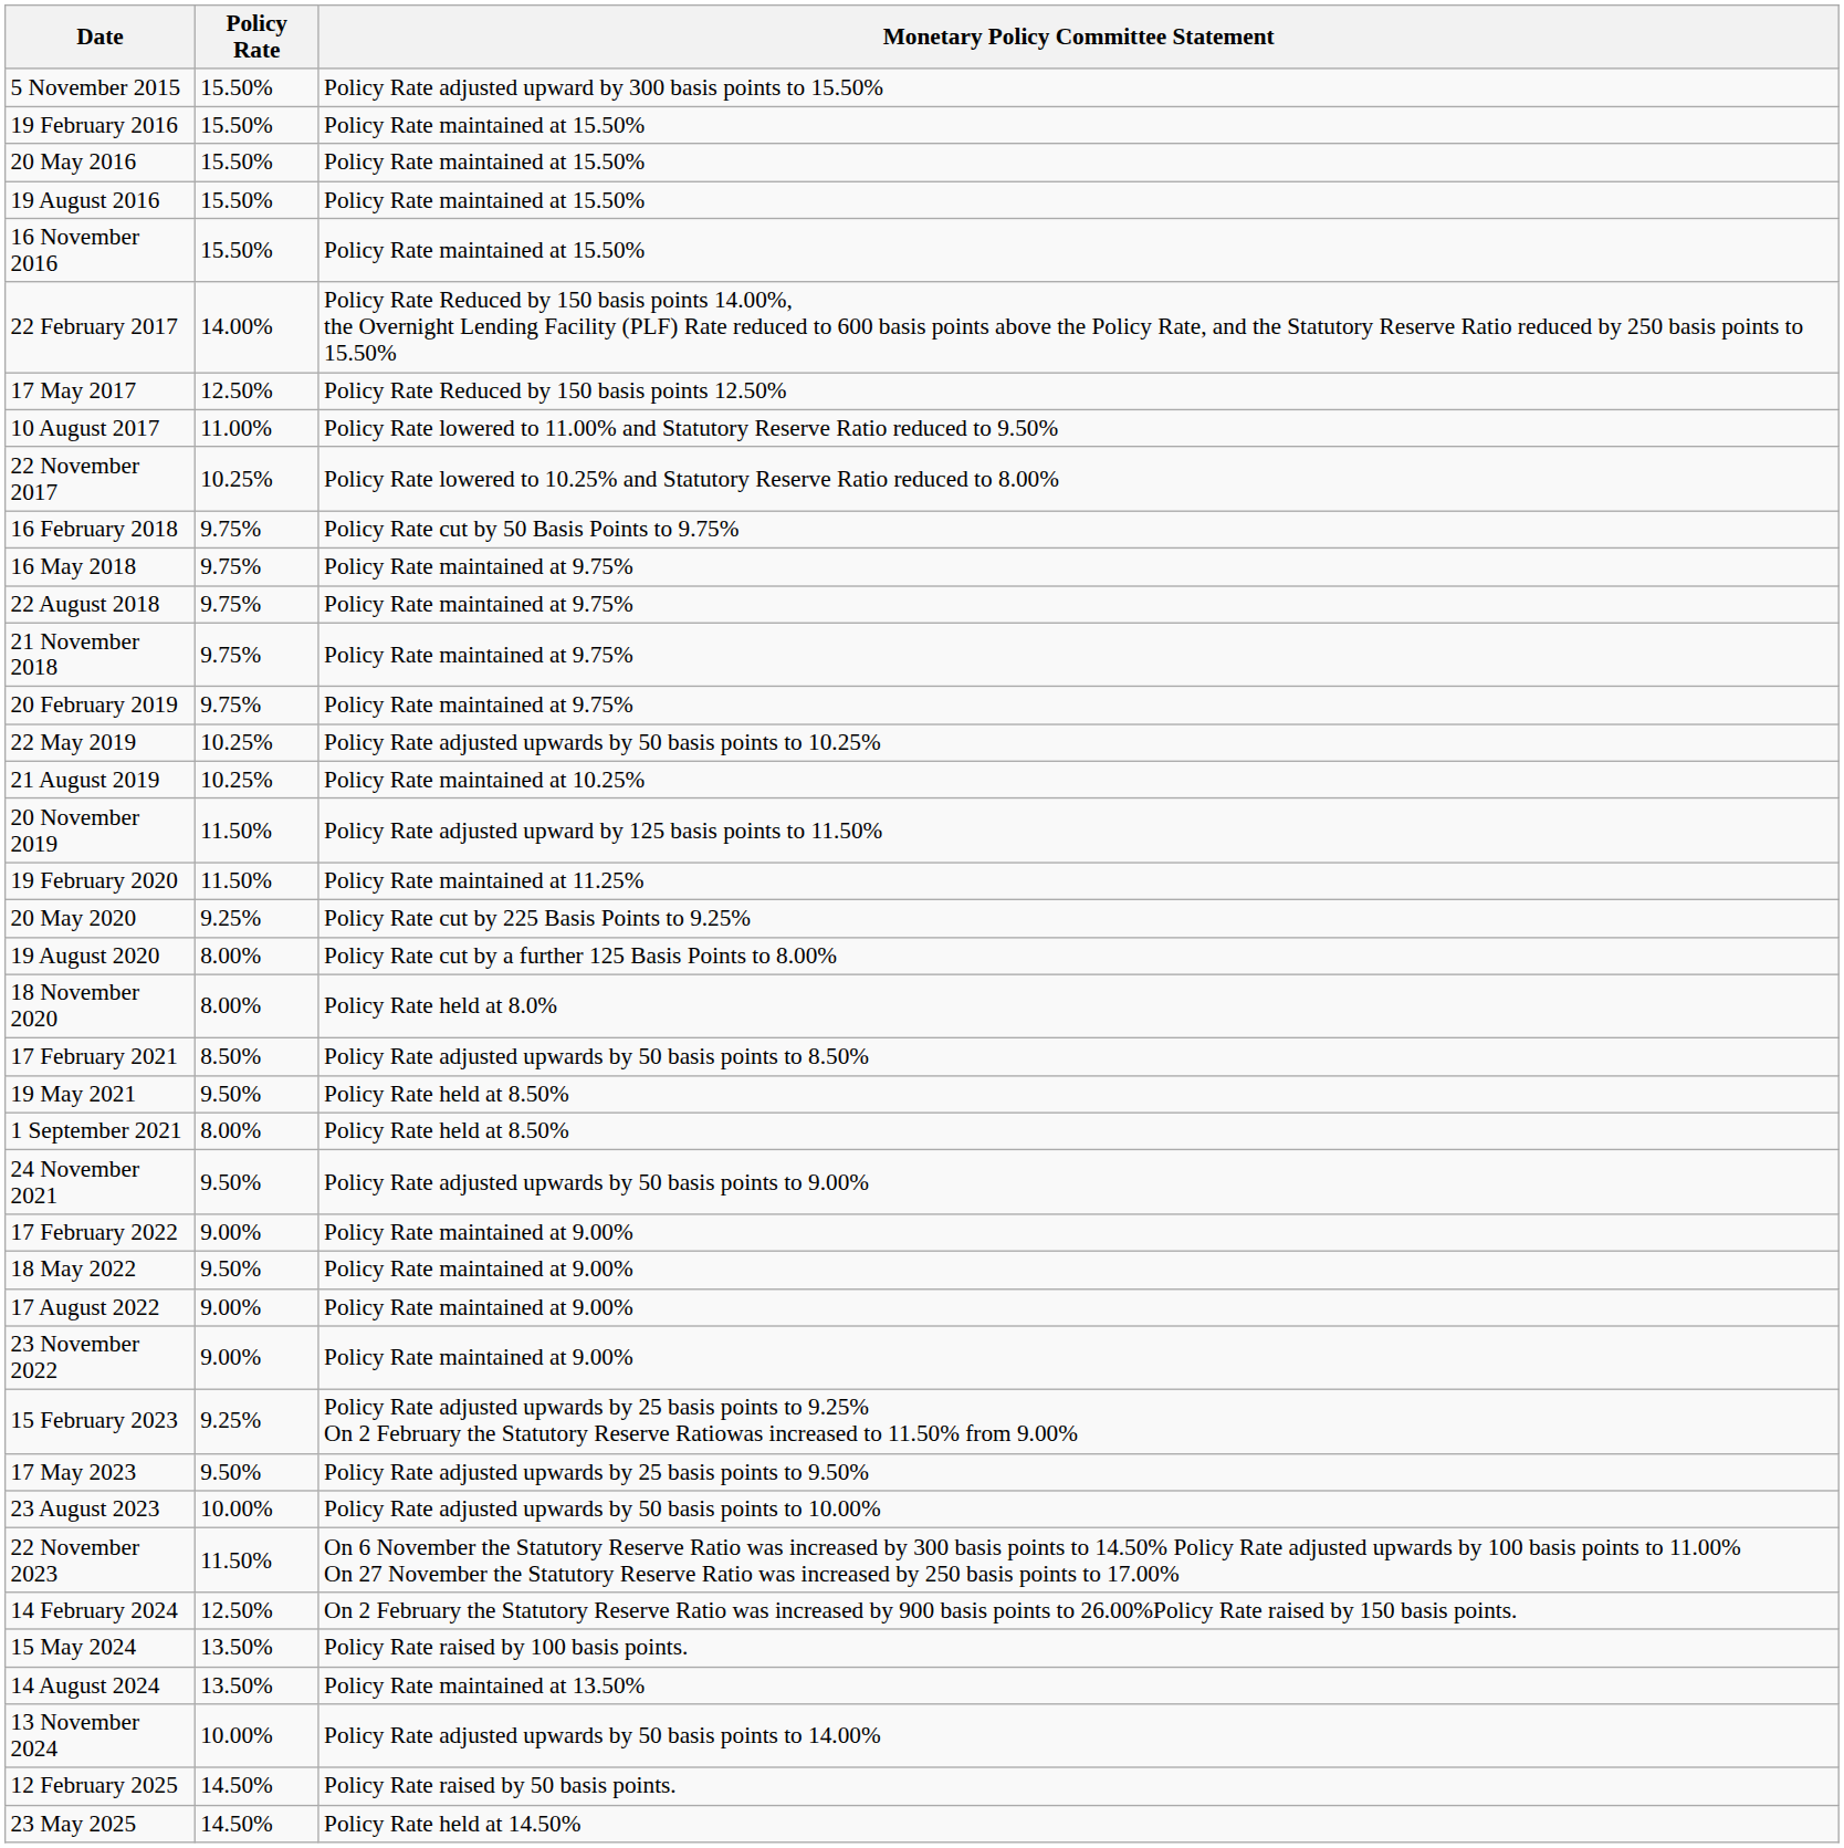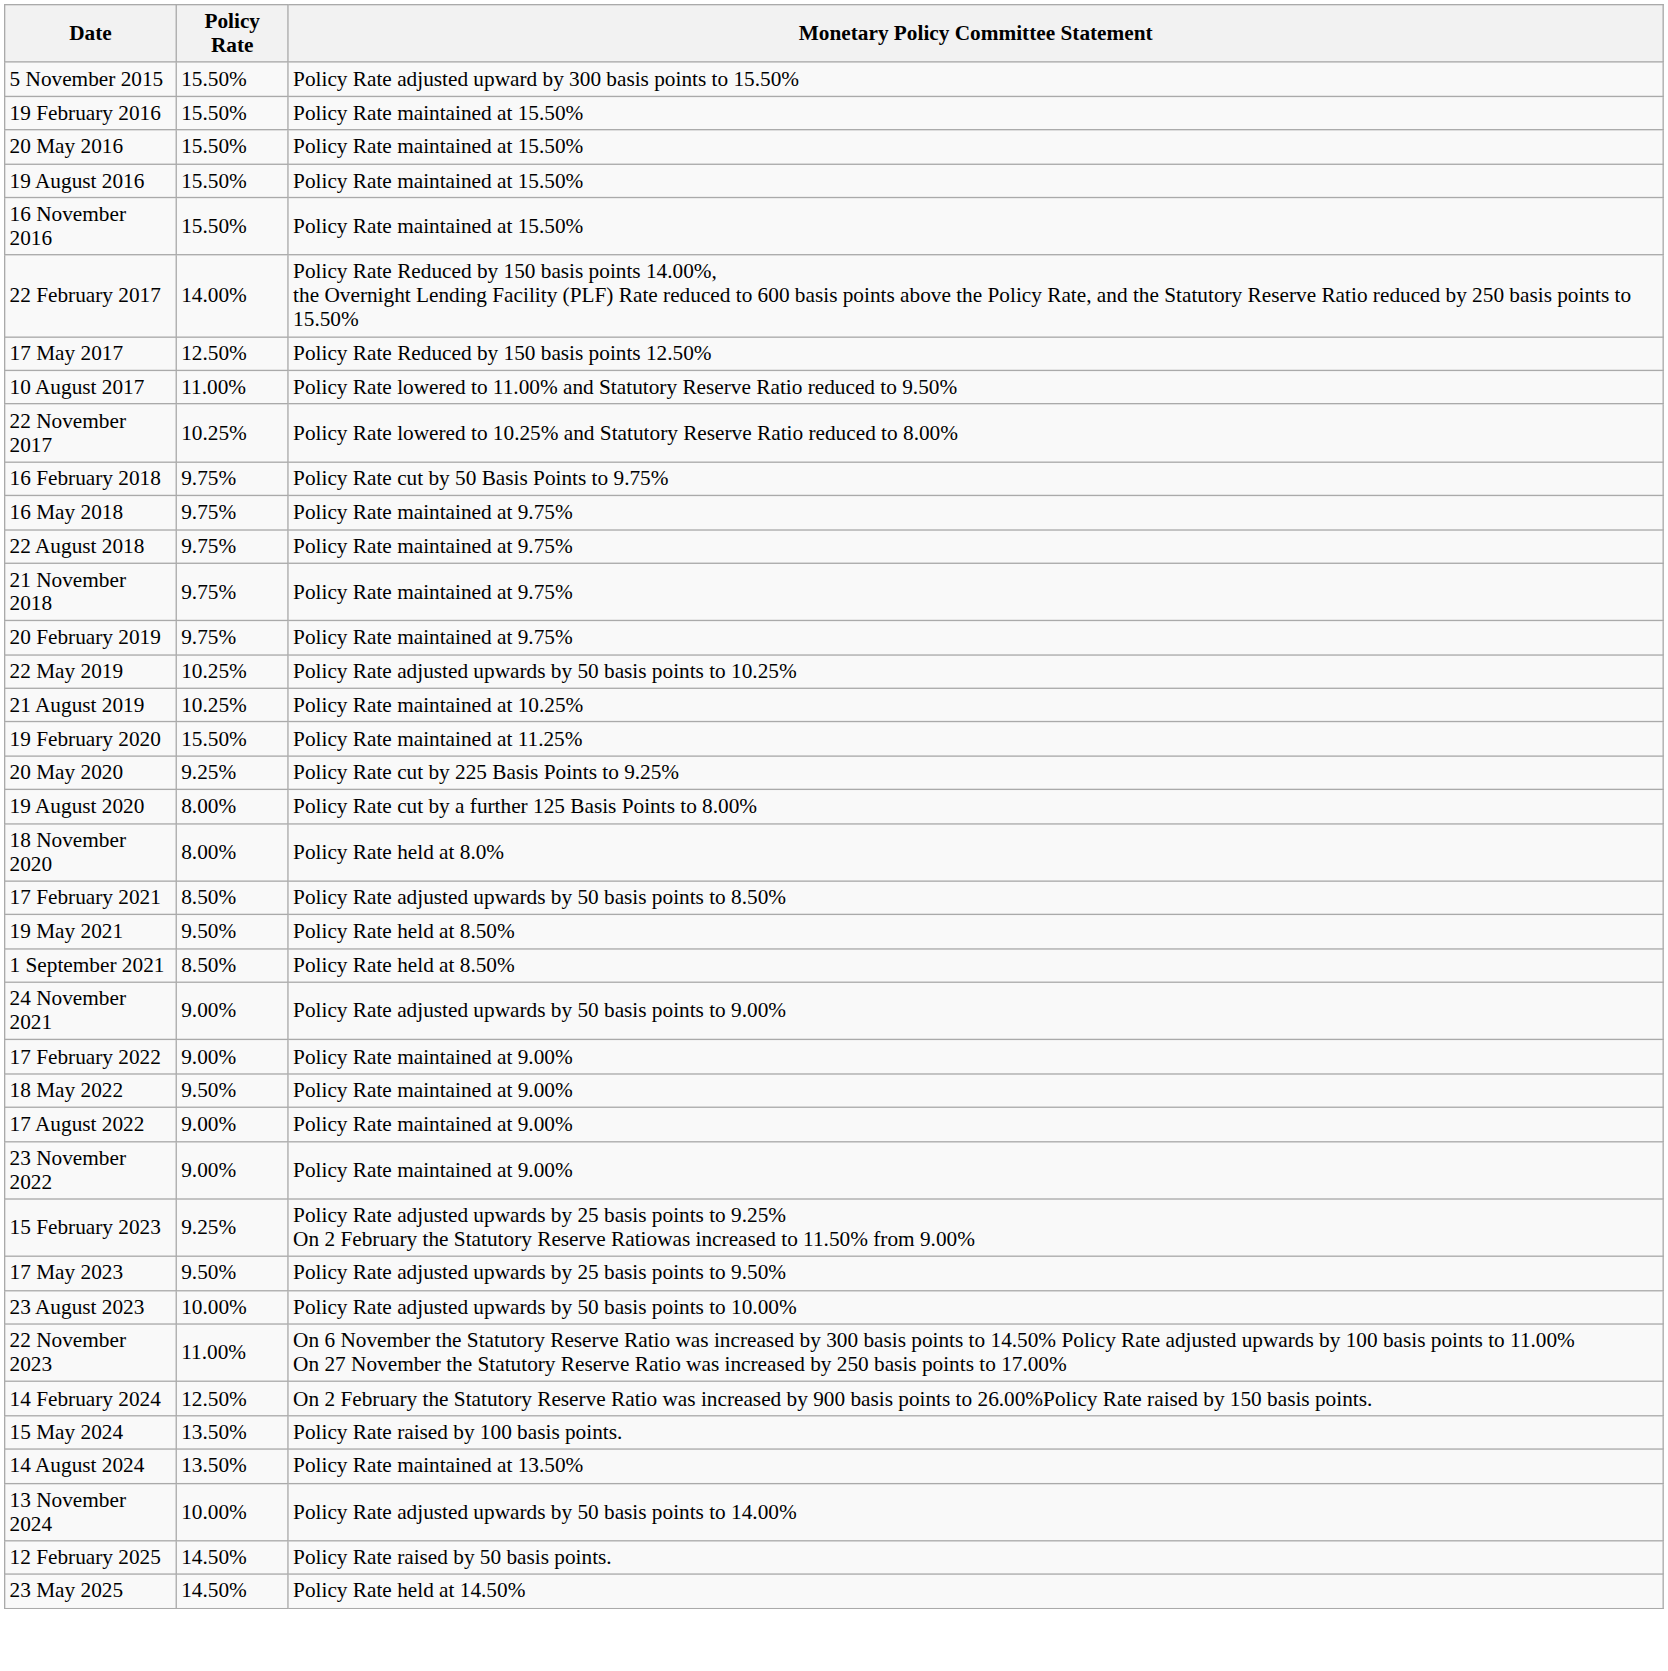- row: 20 November 2019 | 11.50% | Policy Rate adjusted upward by 125 basis points to 11.50%
19 February 2020 | Policy Rate: 11.50% -> 15.50%
1 September 2021 | Policy Rate: 8.00% -> 8.50%
24 November 2021 | Policy Rate: 9.50% -> 9.00%
22 November 2023 | Policy Rate: 11.50% -> 11.00%
